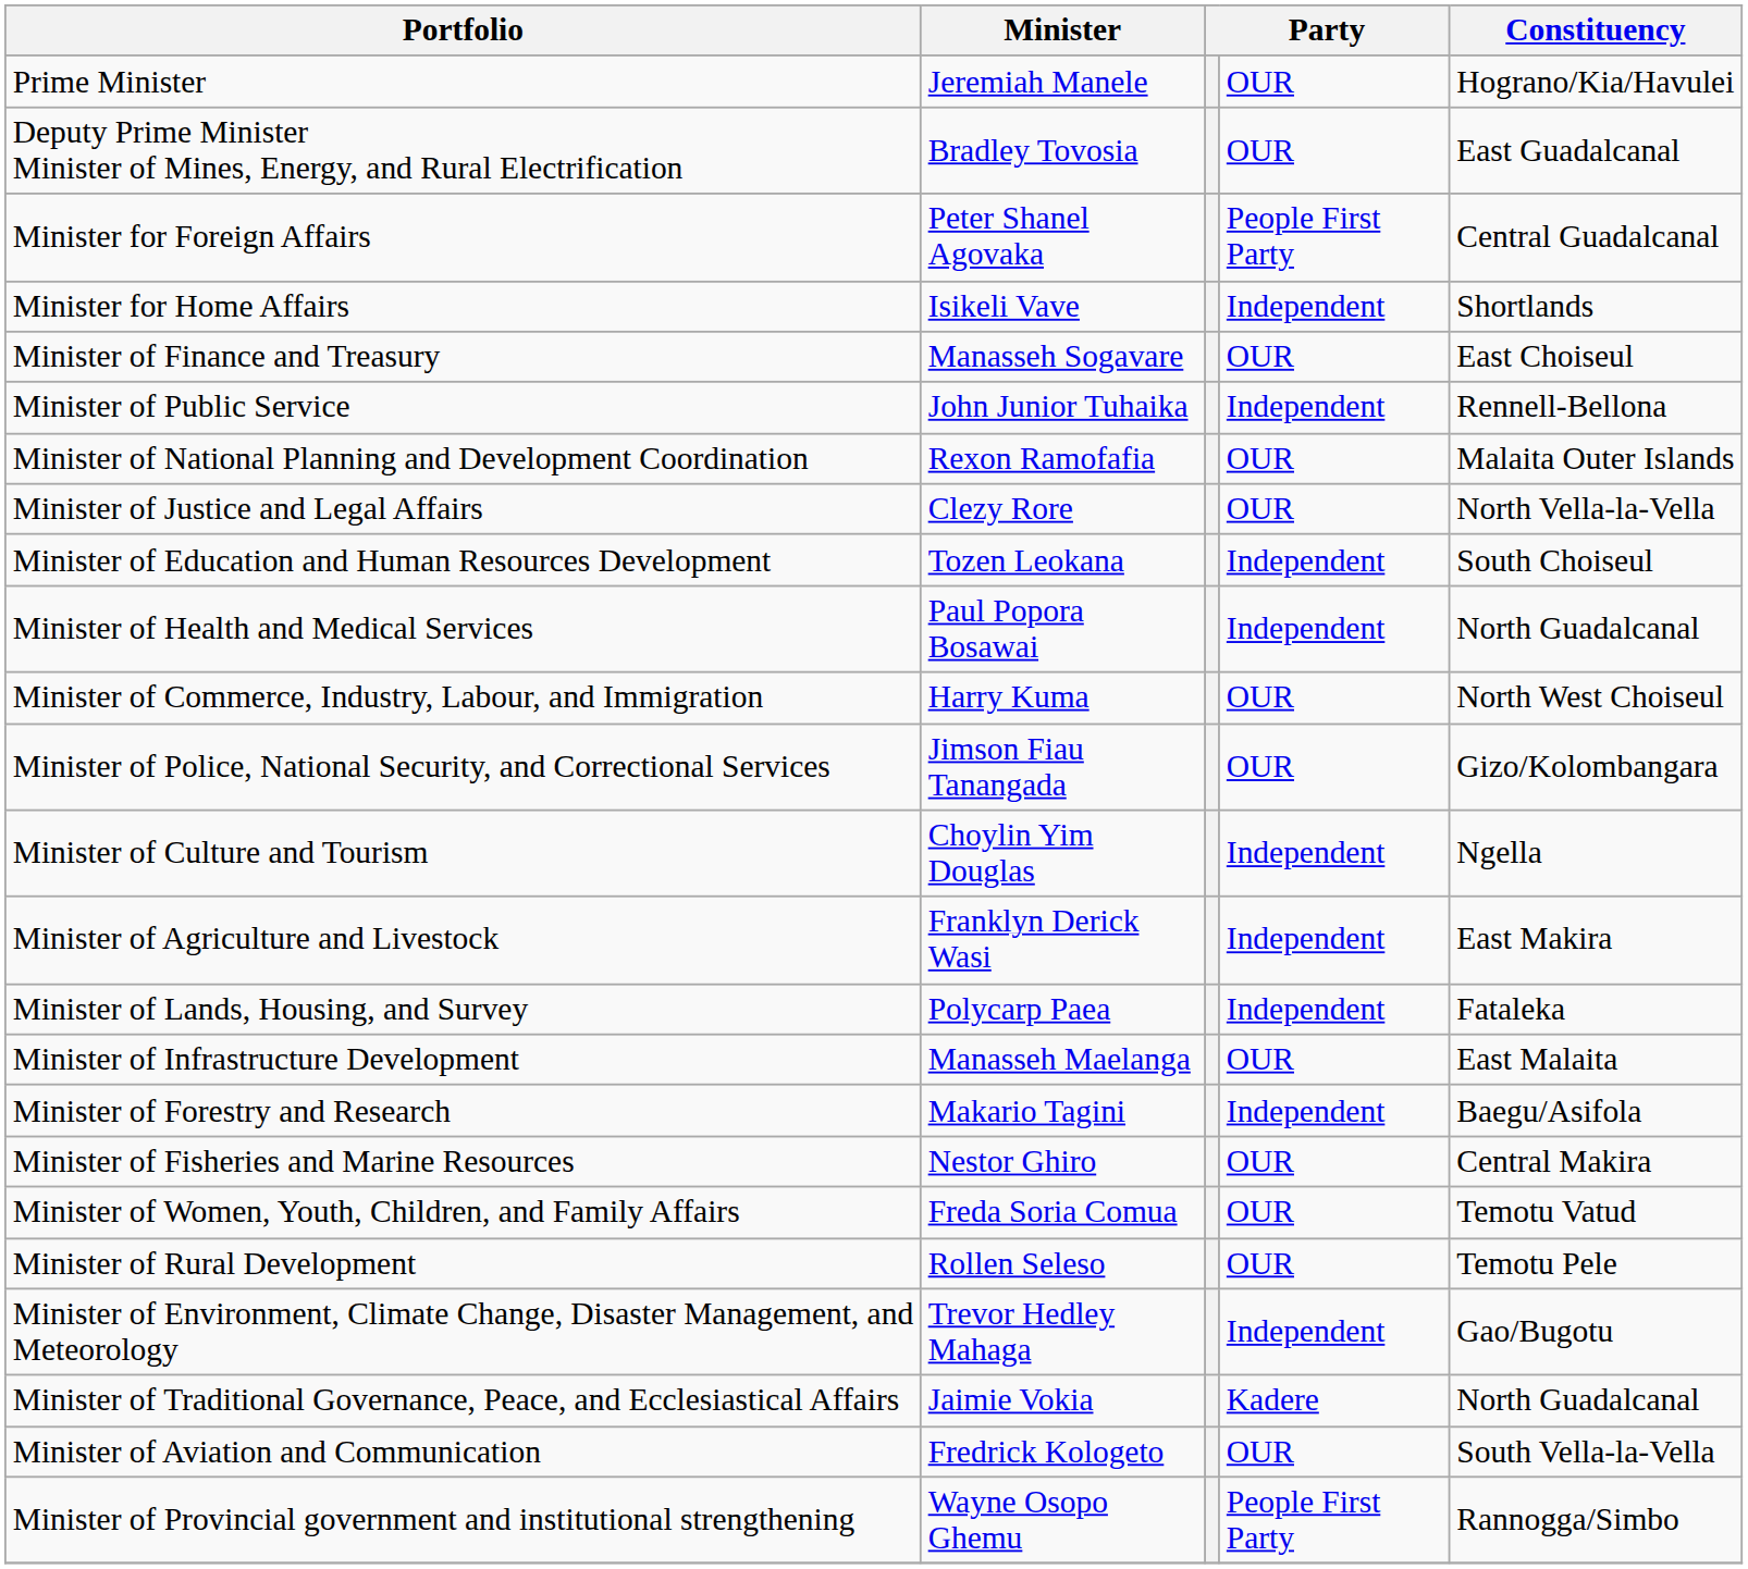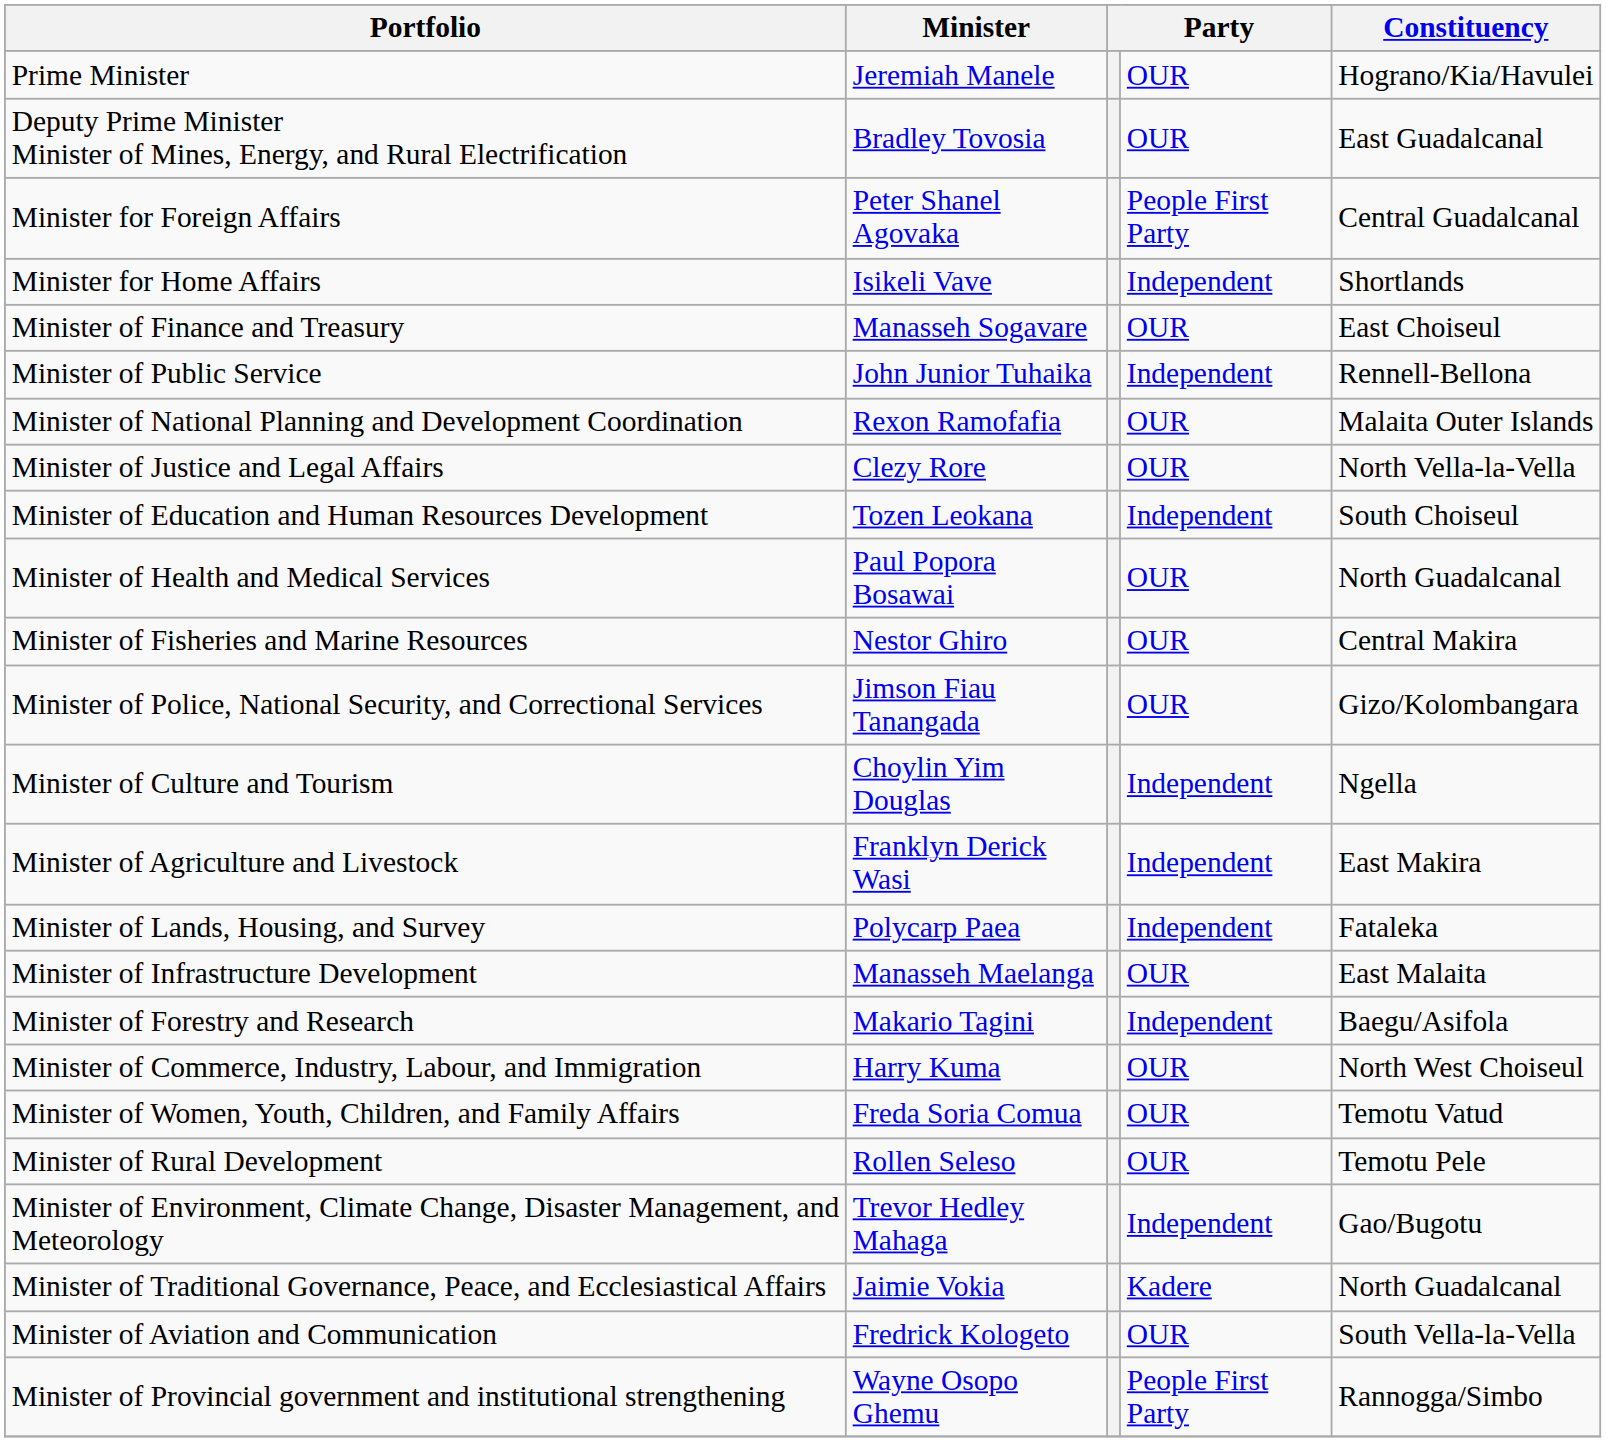Minister of Health and Medical Services | column 4: Independent -> OUR
rows swapped: Minister of Commerce, Industry, Labour, and Immigration <-> Minister of Fisheries and Marine Resources
